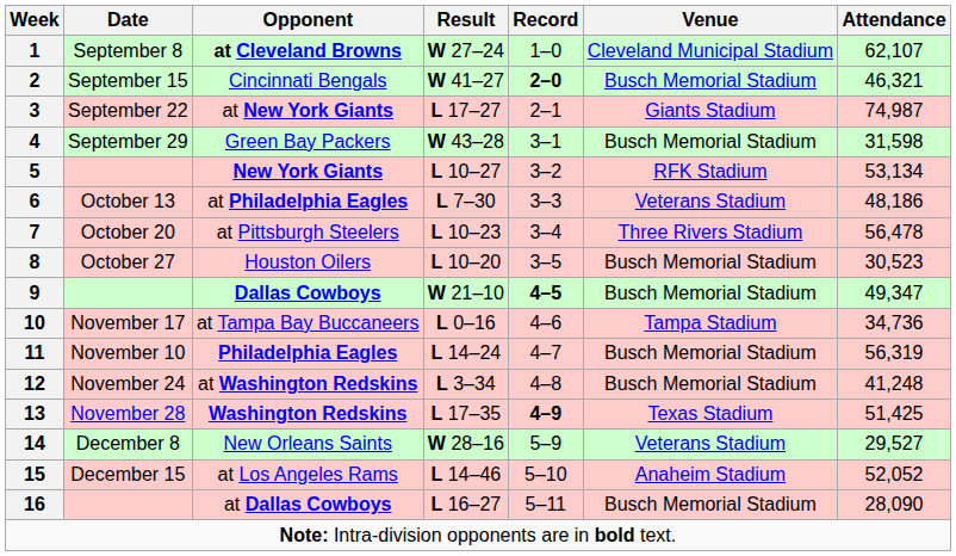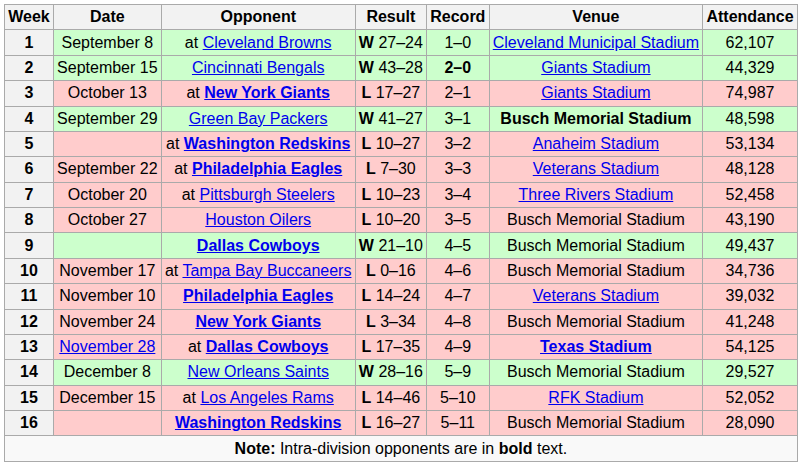1 | Opponent: bold -> normal
2 | Result: W 41–27 -> W 43–28
2 | Venue: Busch Memorial Stadium -> Giants Stadium
2 | Attendance: 46,321 -> 44,329
3 | Date: September 22 -> October 13
4 | Result: W 43–28 -> W 41–27
4 | Venue: normal -> bold
4 | Attendance: 31,598 -> 48,598
5 | Opponent: New York Giants -> at Washington Redskins
5 | Venue: RFK Stadium -> Anaheim Stadium
6 | Date: October 13 -> September 22
6 | Attendance: 48,186 -> 48,128
7 | Attendance: 56,478 -> 52,458
8 | Attendance: 30,523 -> 43,190
9 | Record: bold -> normal
9 | Attendance: 49,347 -> 49,437
10 | Venue: Tampa Stadium -> Busch Memorial Stadium
11 | Venue: Busch Memorial Stadium -> Veterans Stadium
11 | Attendance: 56,319 -> 39,032
12 | Opponent: at Washington Redskins -> New York Giants
13 | Opponent: Washington Redskins -> at Dallas Cowboys
13 | Record: bold -> normal
13 | Venue: normal -> bold
13 | Attendance: 51,425 -> 54,125
14 | Venue: Veterans Stadium -> Busch Memorial Stadium
15 | Venue: Anaheim Stadium -> RFK Stadium
16 | Opponent: at Dallas Cowboys -> Washington Redskins
